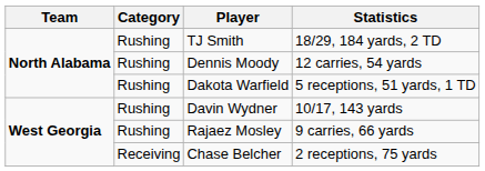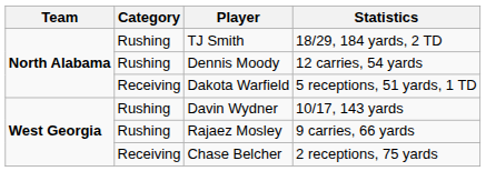Dakota Warfield | Category: Rushing -> Receiving
